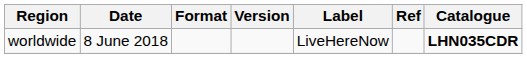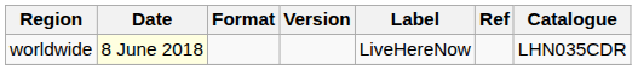worldwide | Date: no background -> lightyellow background
worldwide | Catalogue: bold -> normal
